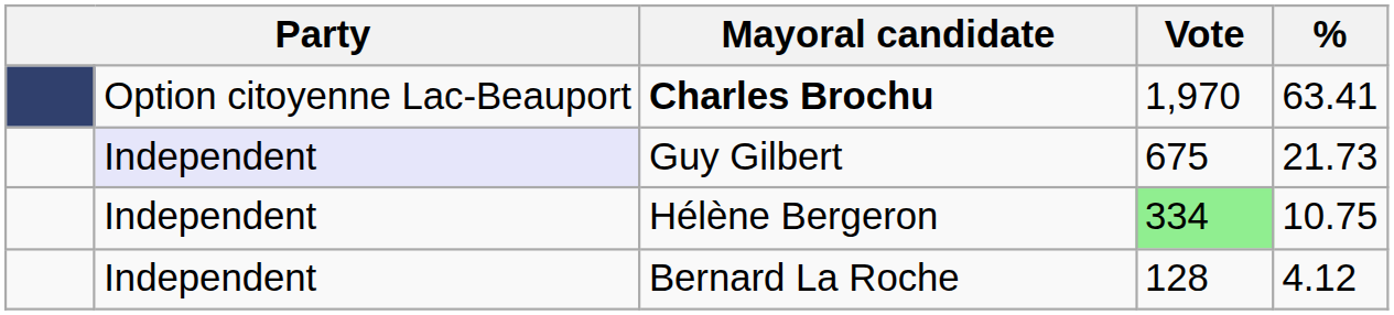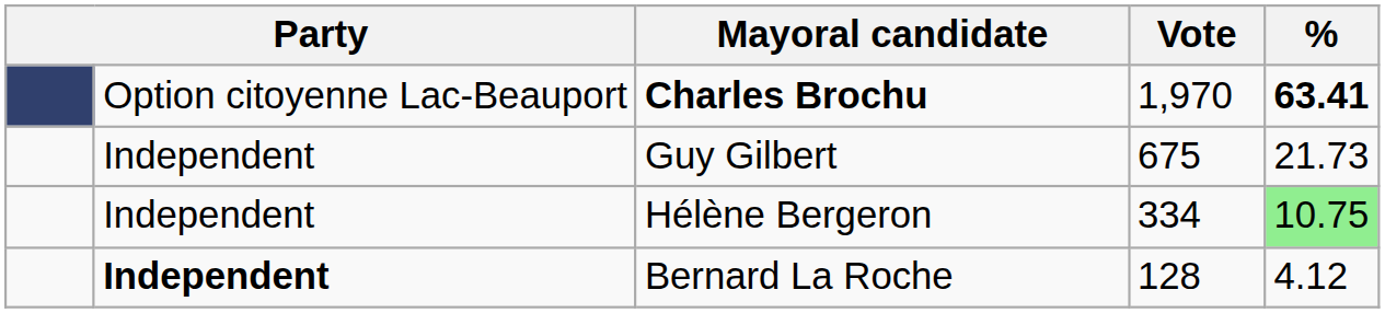Charles Brochu | %: normal -> bold
Guy Gilbert | column 2: lavender background -> no background
Hélène Bergeron | Vote: lightgreen background -> no background
Hélène Bergeron | %: no background -> lightgreen background
Bernard La Roche | column 2: normal -> bold
